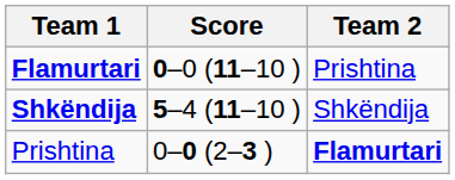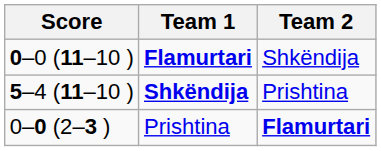columns swapped: Team 1 <-> Score
row 2 | Team 2: Prishtina -> Shkëndija
row 3 | Team 2: Shkëndija -> Prishtina
